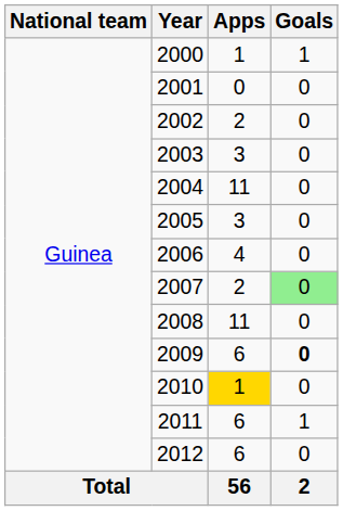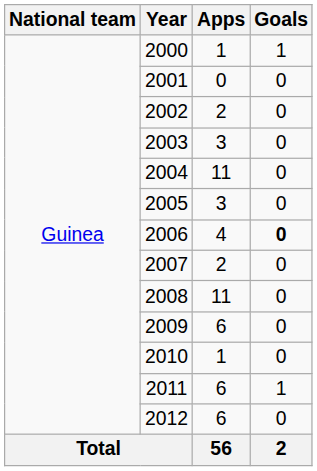2006 | Goals: normal -> bold
2007 | Goals: lightgreen background -> no background
2009 | Goals: bold -> normal
2010 | Apps: gold background -> no background
